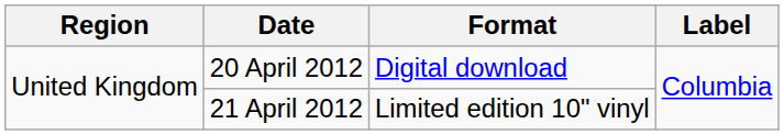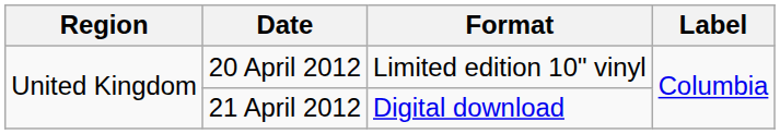20 April 2012 | Format: Digital download -> Limited edition 10" vinyl
21 April 2012 | Format: Limited edition 10" vinyl -> Digital download
